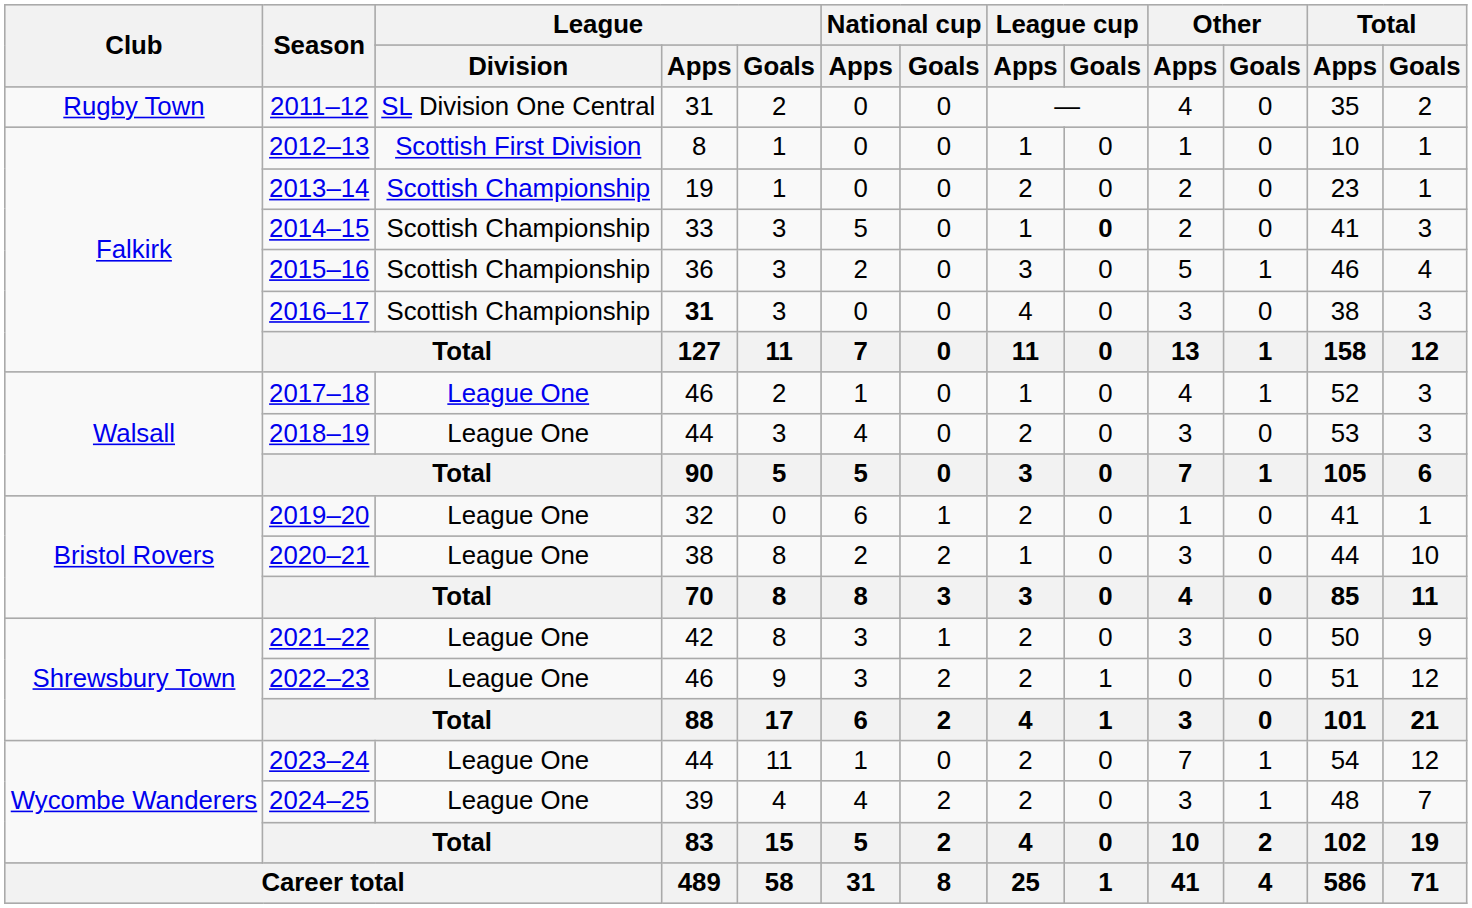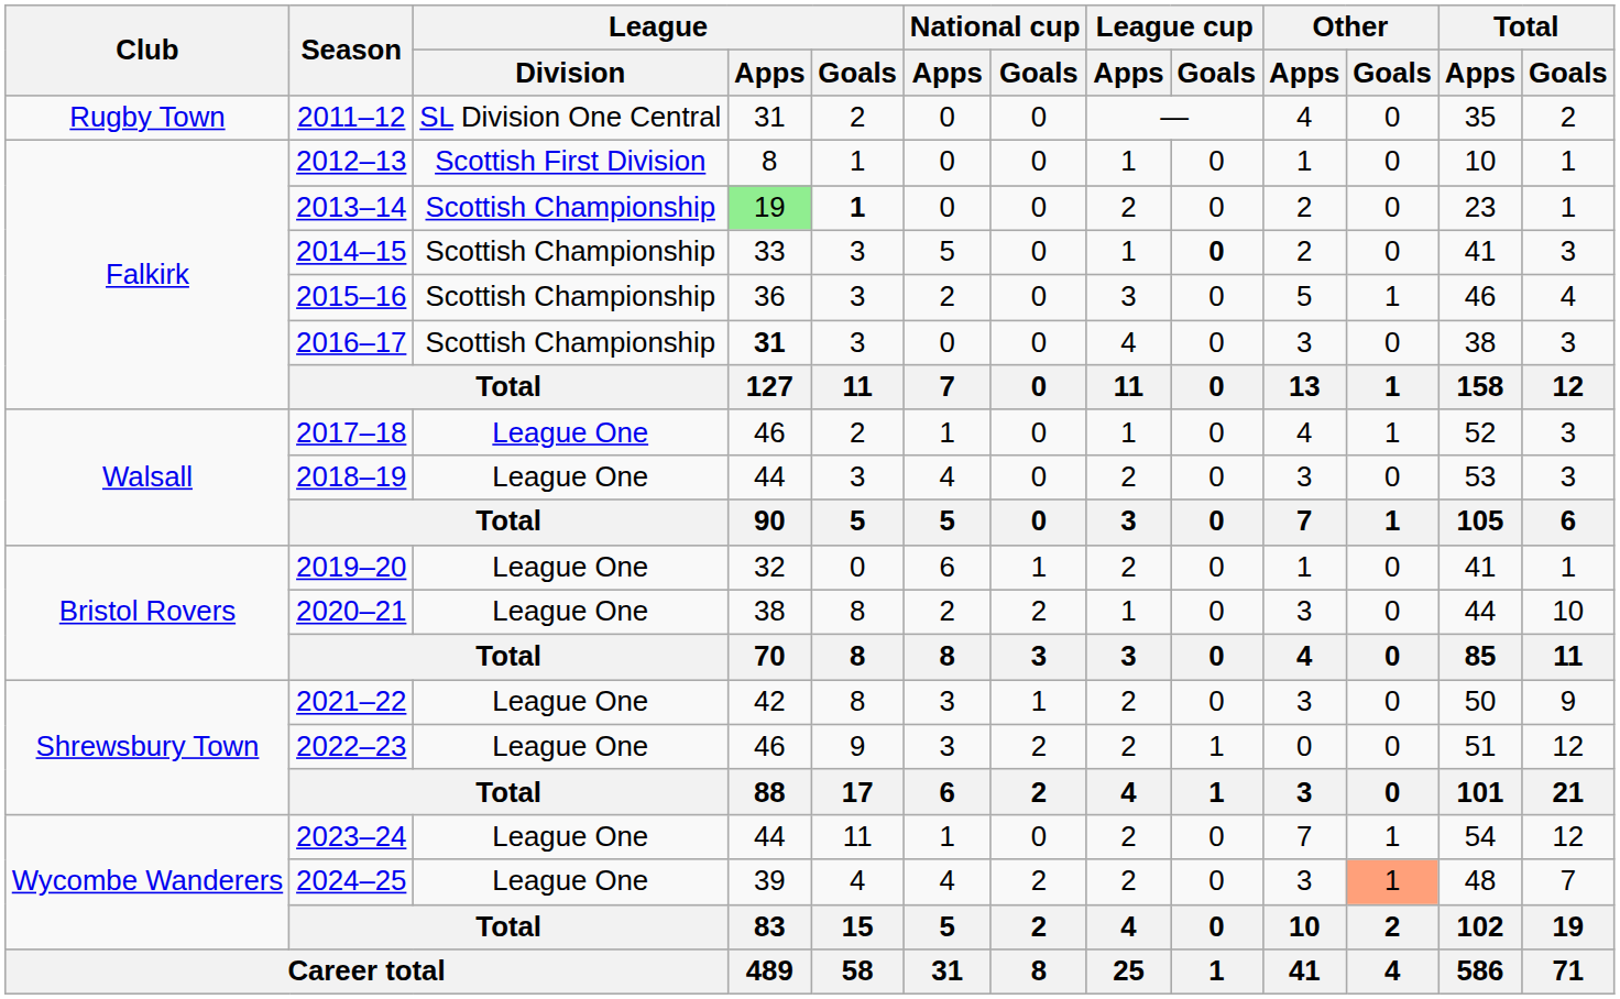2013–14 | League / Apps: no background -> lightgreen background
2013–14 | League / Goals: normal -> bold
2024–25 | Other / Goals: no background -> lightsalmon background
